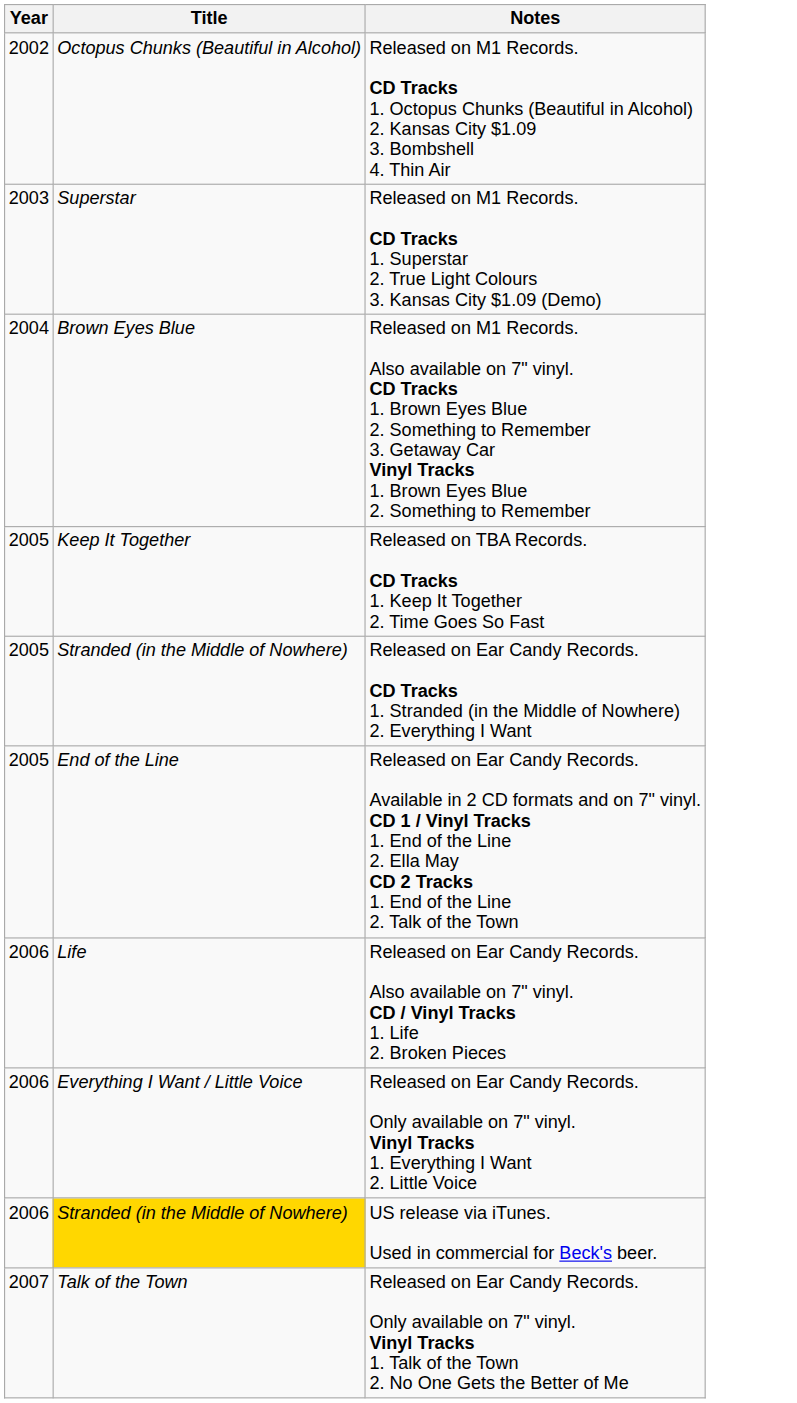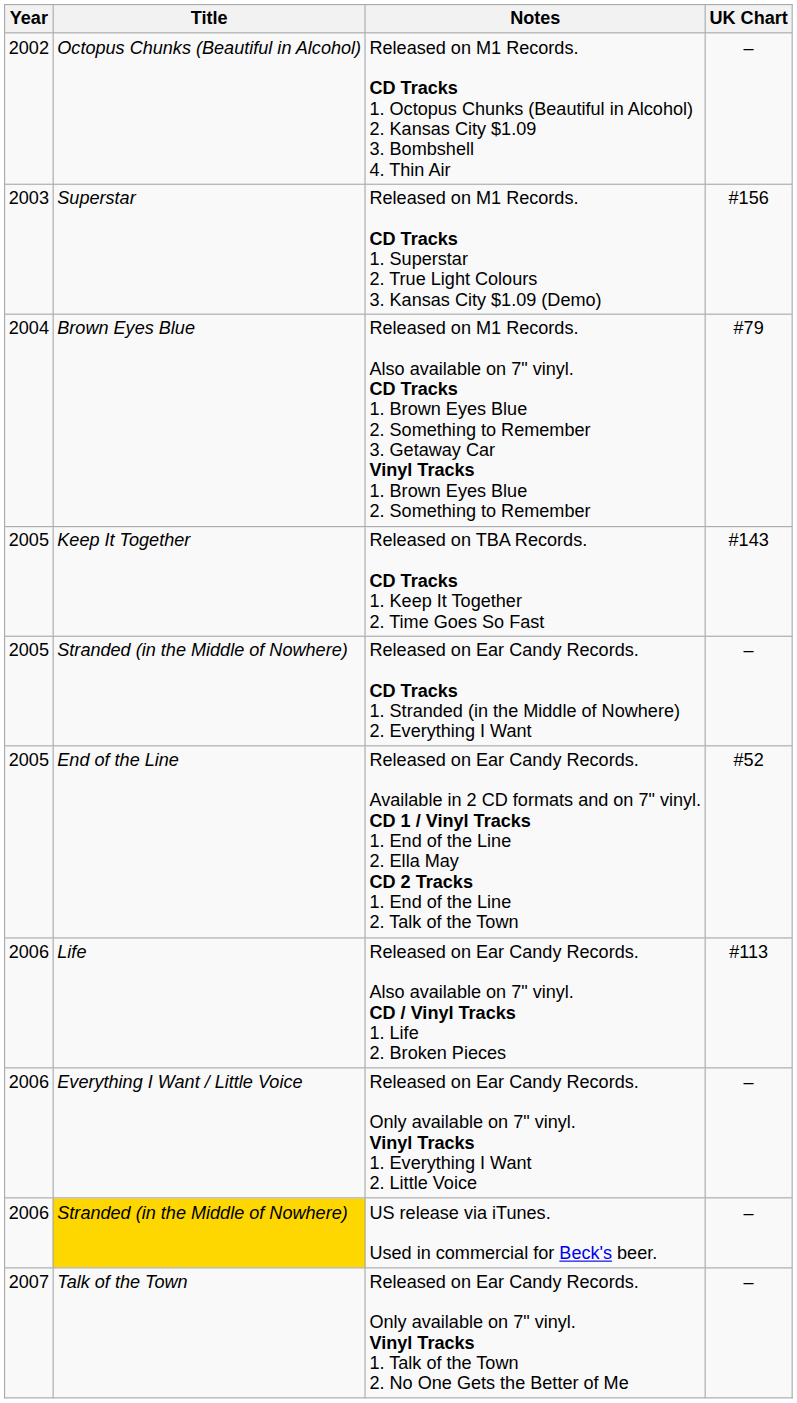+ column: UK Chart | – | #156 | #79 | #143 | – | #52 | #113 | – | – | –
